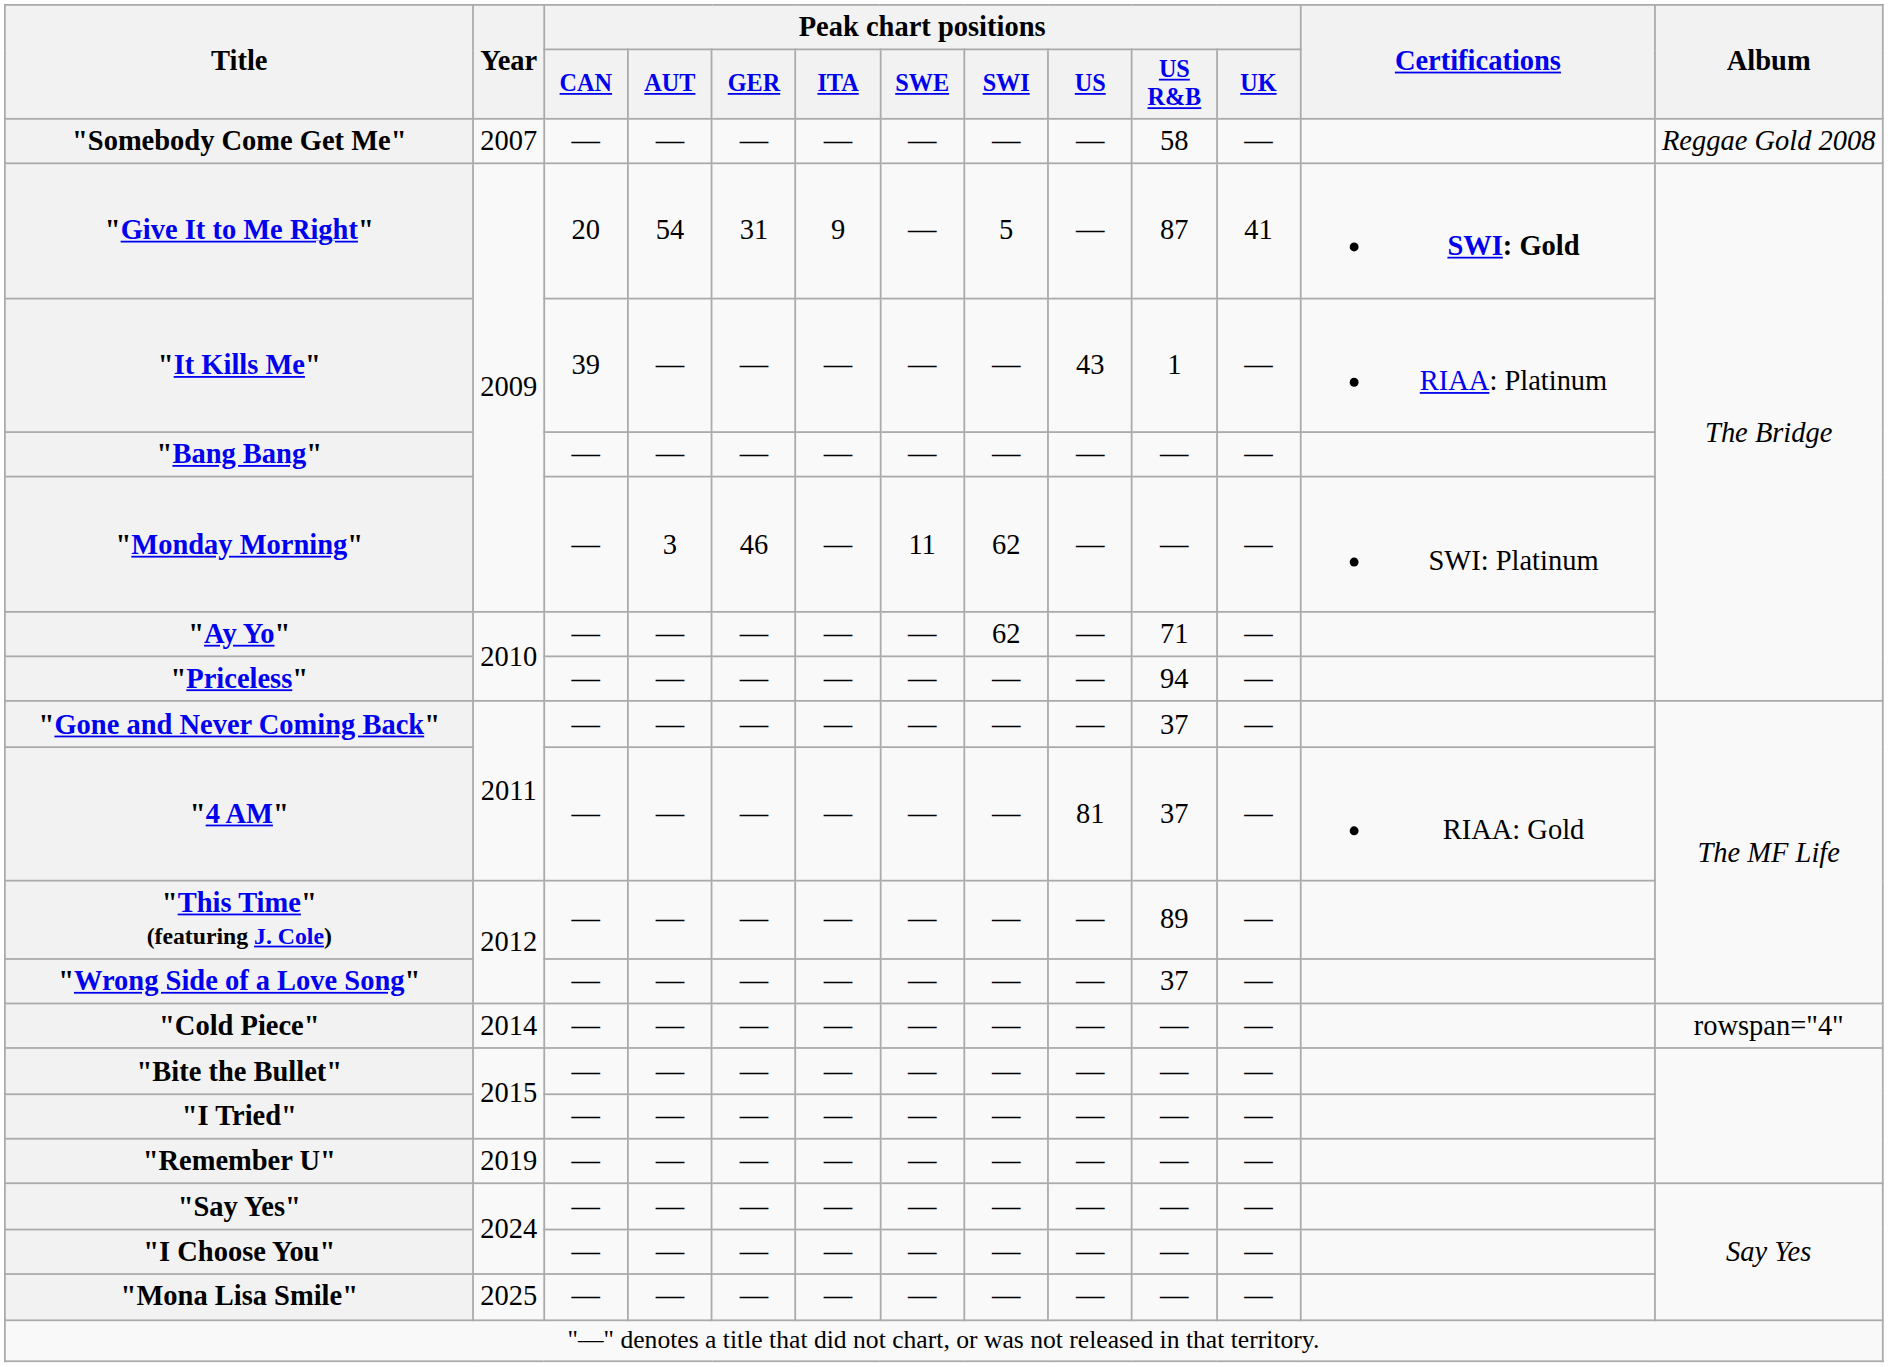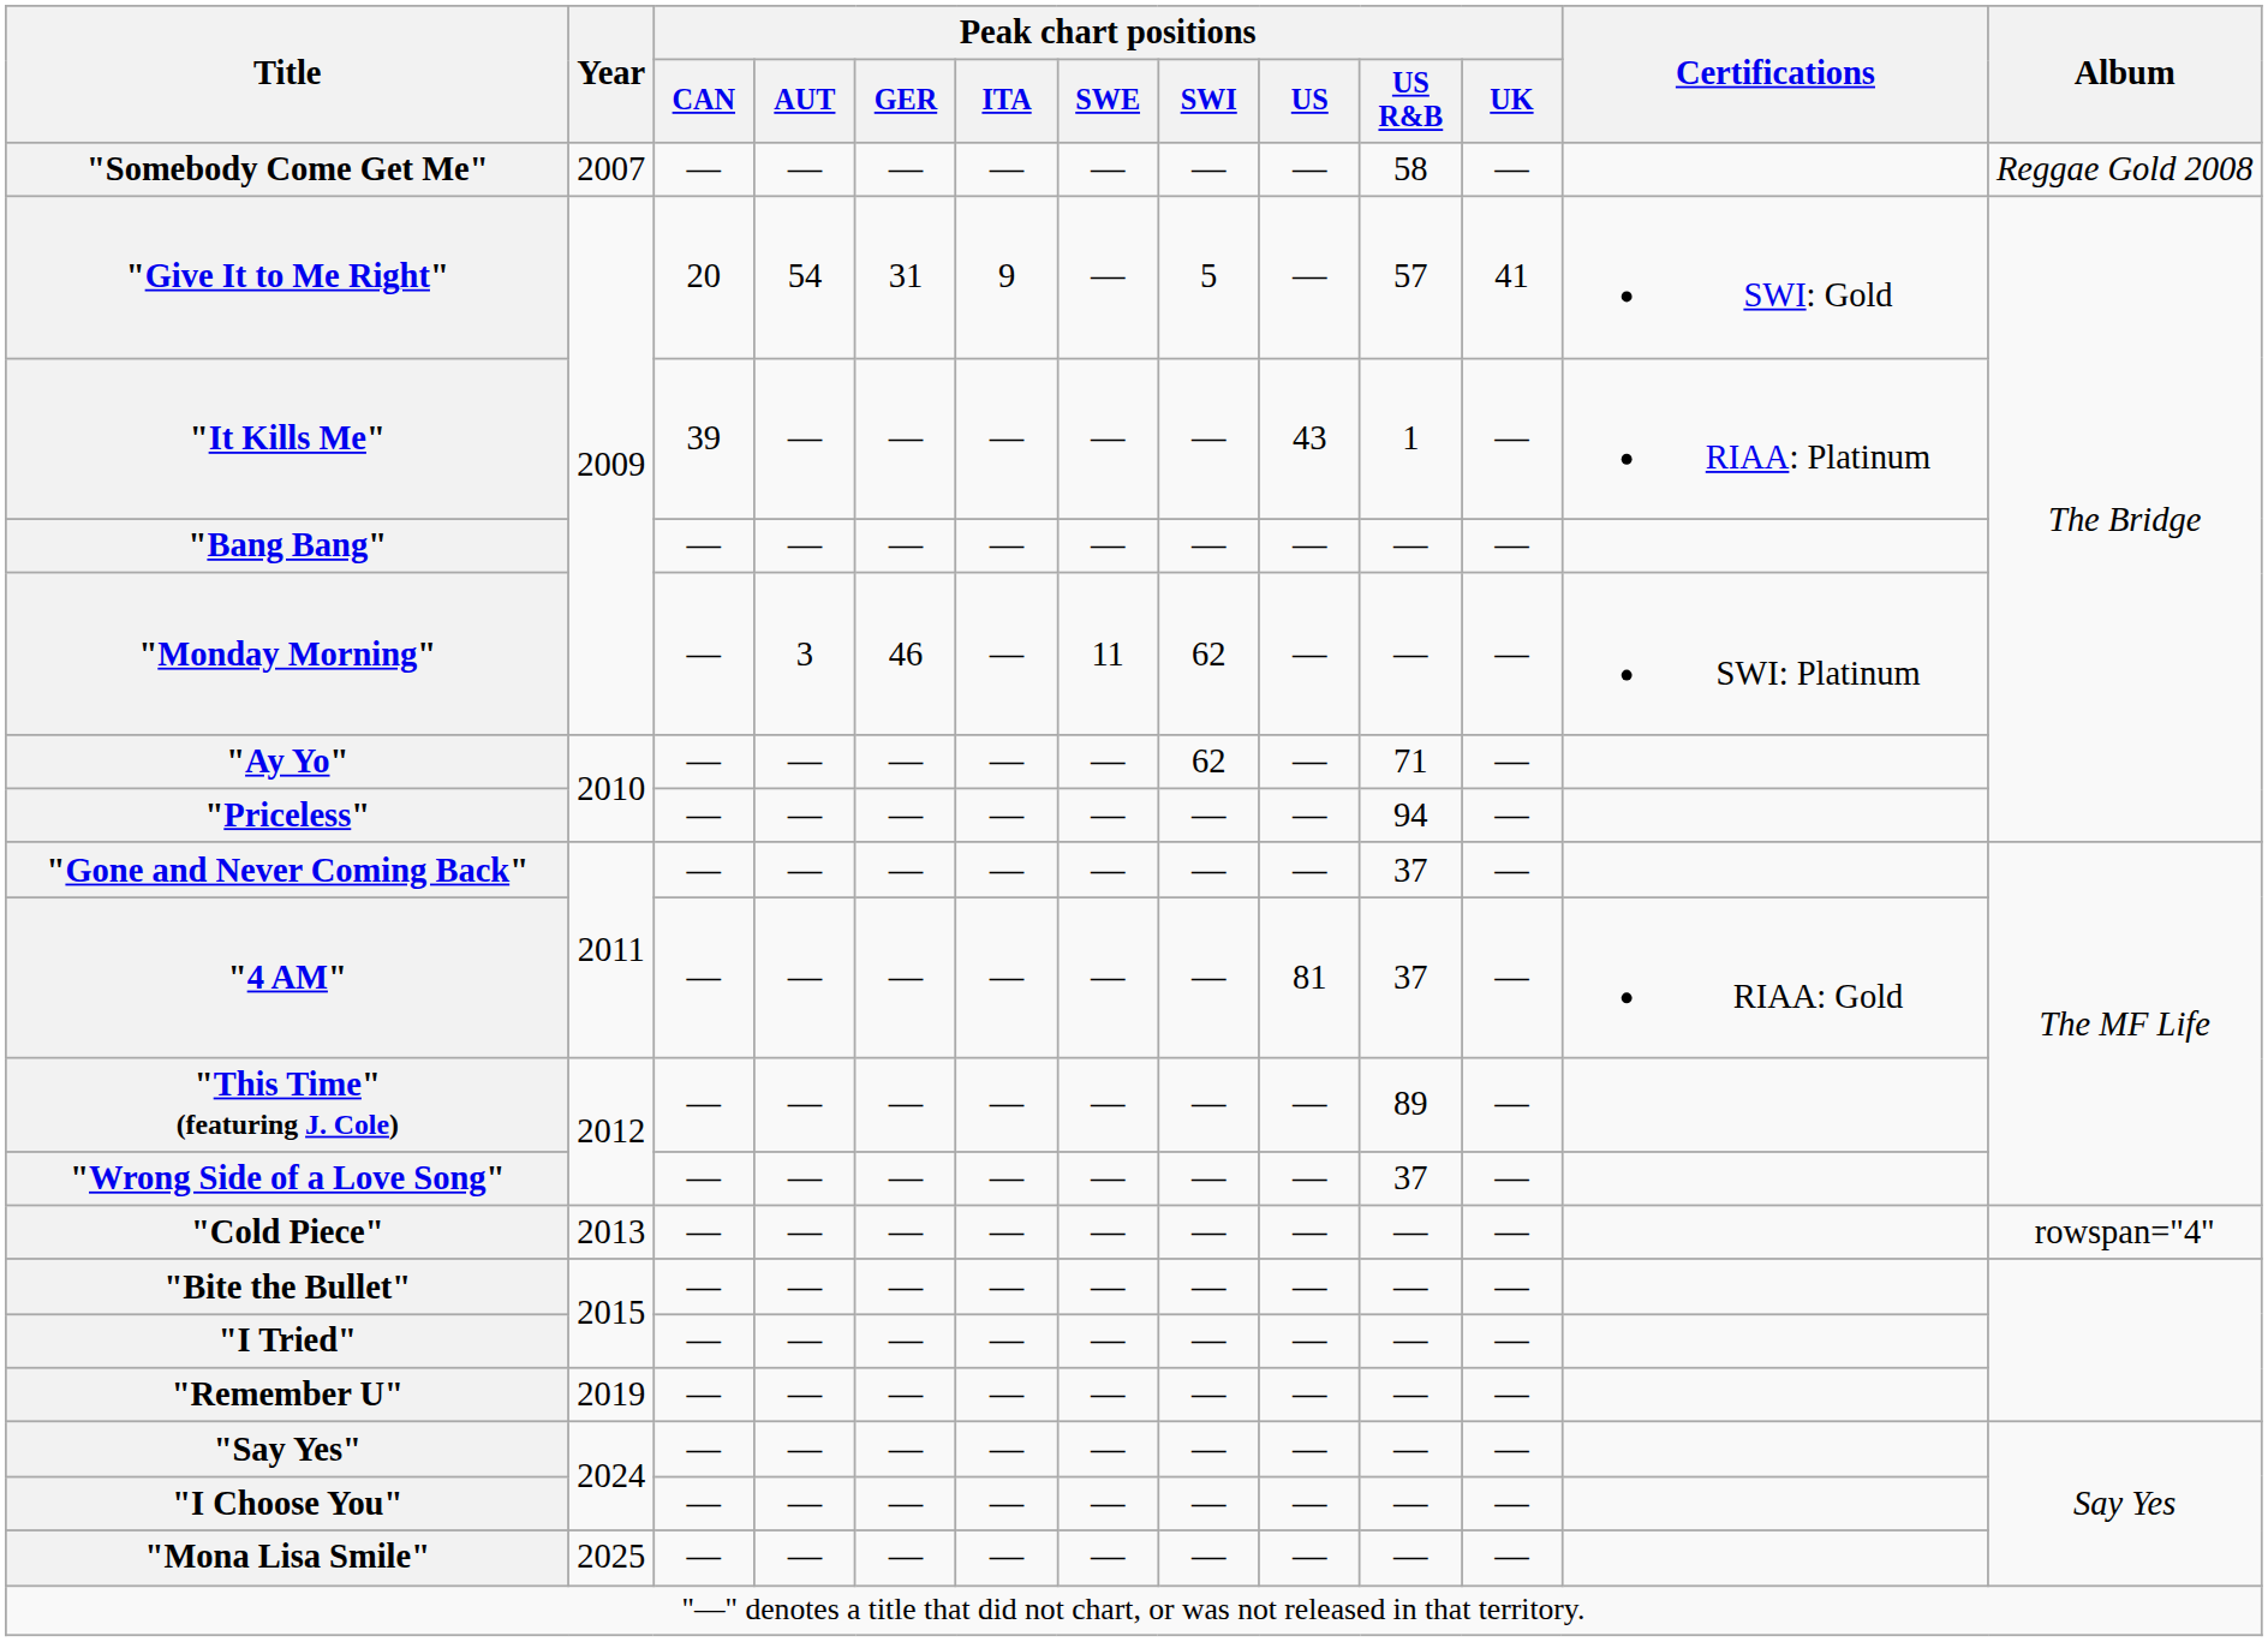"Give It to Me Right" | Peak chart positions / US R&B: 87 -> 57
"Give It to Me Right" | Certifications: bold -> normal
"Cold Piece" | Year: 2014 -> 2013
